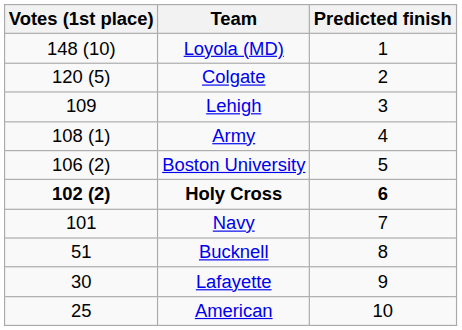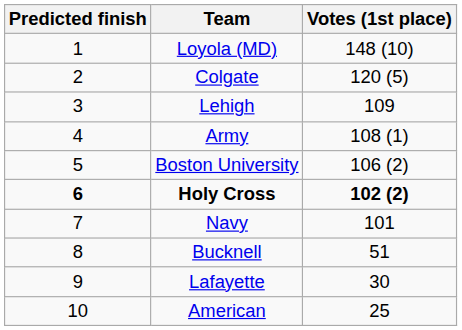columns swapped: Predicted finish <-> Votes (1st place)
